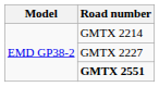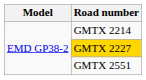GMTX 2227 | Road number: no background -> gold background
GMTX 2551 | Road number: bold -> normal
